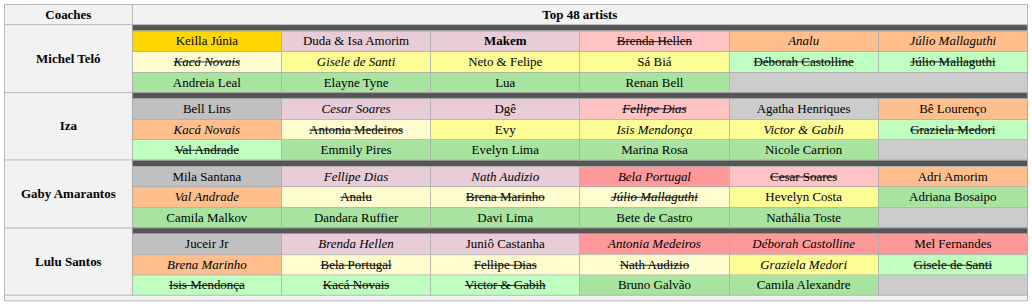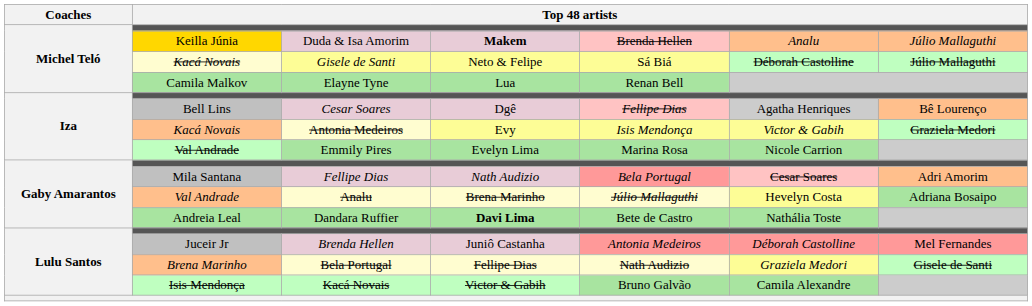Elayne Tyne | column 2: Andreia Leal -> Camila Malkov
Dandara Ruffier | column 2: Camila Malkov -> Andreia Leal
Dandara Ruffier | column 4: normal -> bold
